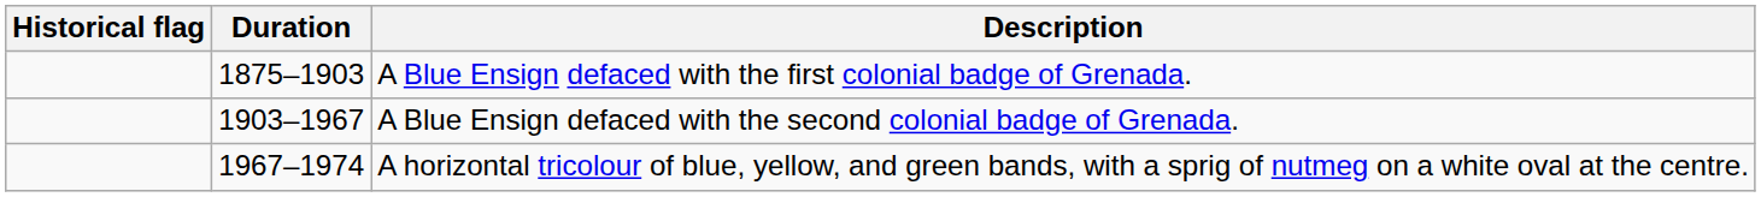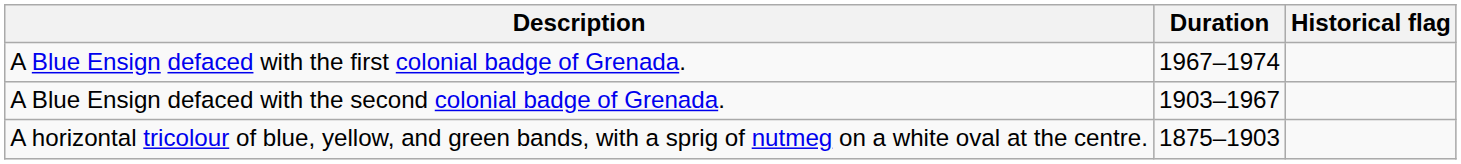columns swapped: Historical flag <-> Description
row 2 | Duration: 1875–1903 -> 1967–1974
row 4 | Duration: 1967–1974 -> 1875–1903
